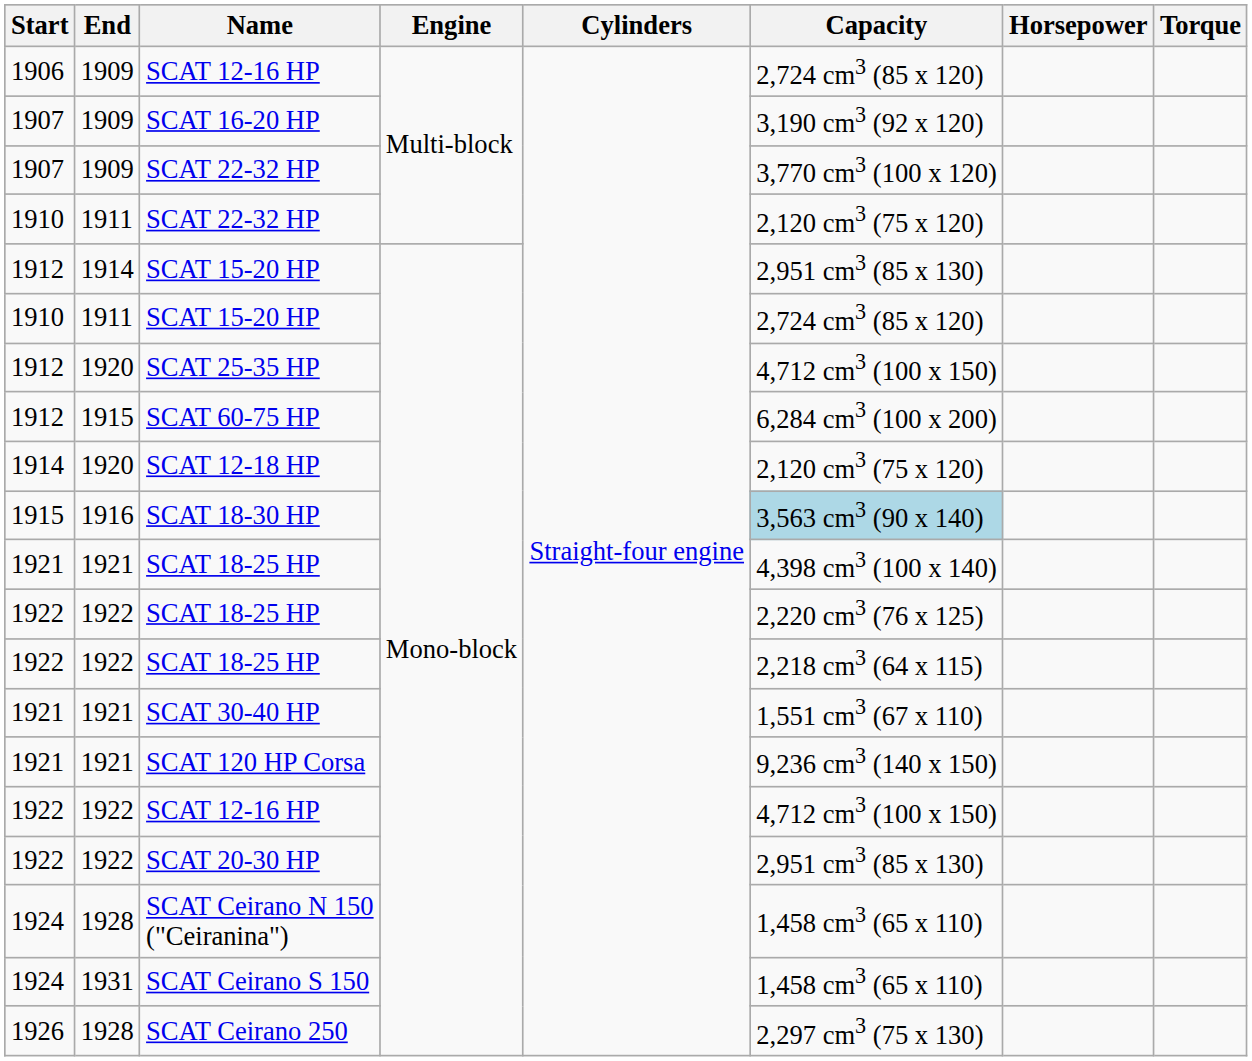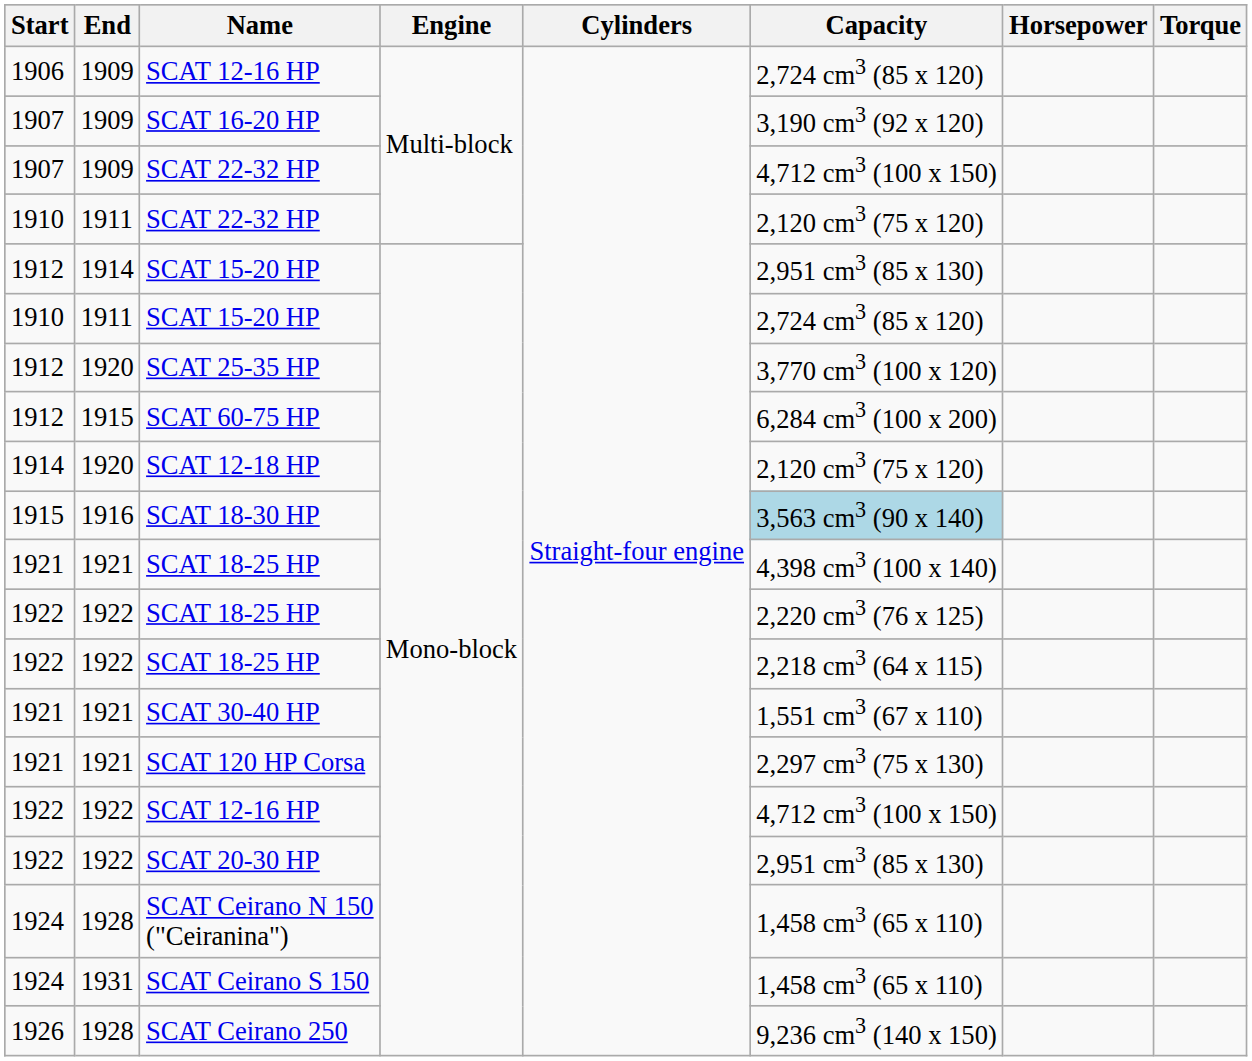1907 / SCAT 22-32 HP | Capacity: 3,770 cm3 (100 x 120) -> 4,712 cm3 (100 x 150)
SCAT 25-35 HP | Capacity: 4,712 cm3 (100 x 150) -> 3,770 cm3 (100 x 120)
SCAT 120 HP Corsa | Capacity: 9,236 cm3 (140 x 150) -> 2,297 cm3 (75 x 130)
SCAT Ceirano 250 | Capacity: 2,297 cm3 (75 x 130) -> 9,236 cm3 (140 x 150)
